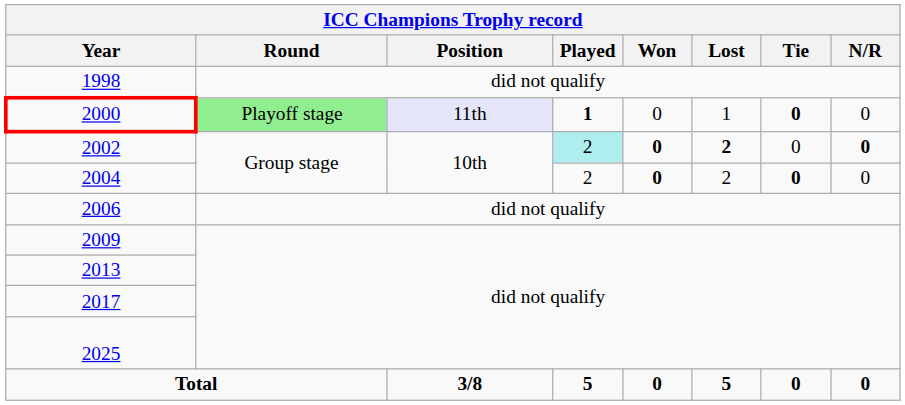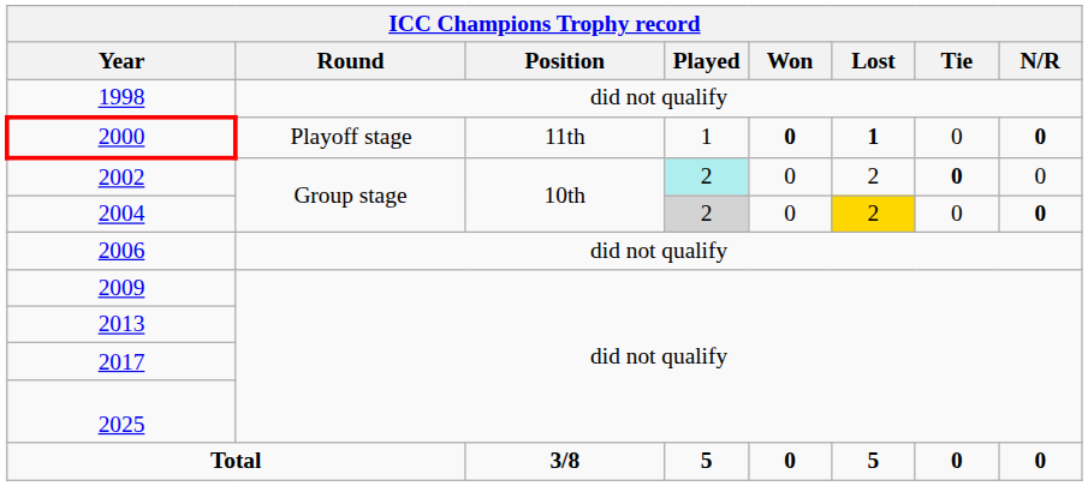2000 | Round: lightgreen background -> no background
2000 | Position: lavender background -> no background
2000 | Played: bold -> normal
2000 | Won: normal -> bold
2000 | Lost: normal -> bold
2000 | Tie: bold -> normal
2000 | N/R: normal -> bold
2002 | Won: bold -> normal
2002 | Lost: bold -> normal
2002 | Tie: normal -> bold
2002 | N/R: bold -> normal
2004 | Played: no background -> lightgrey background
2004 | Won: bold -> normal
2004 | Lost: no background -> gold background
2004 | Tie: bold -> normal
2004 | N/R: normal -> bold
